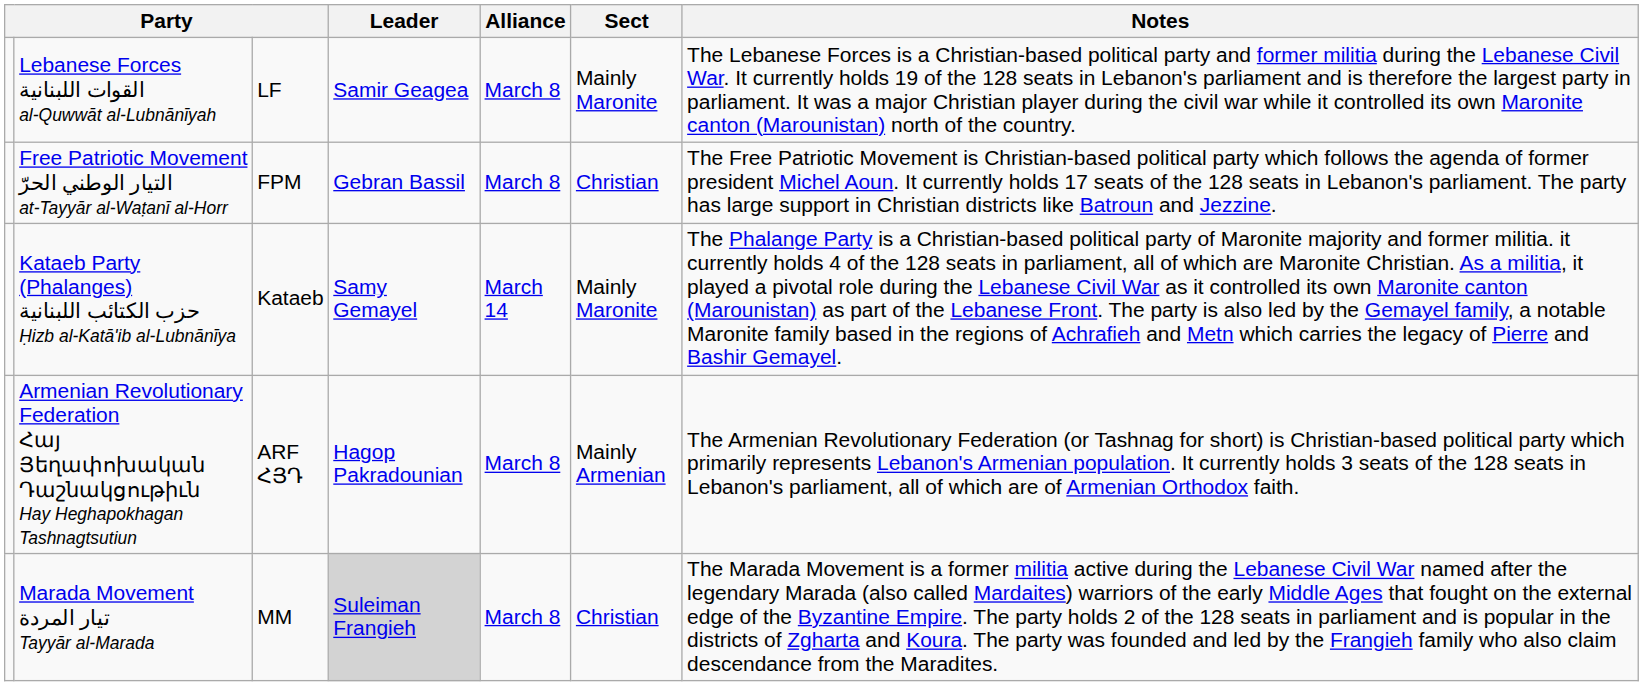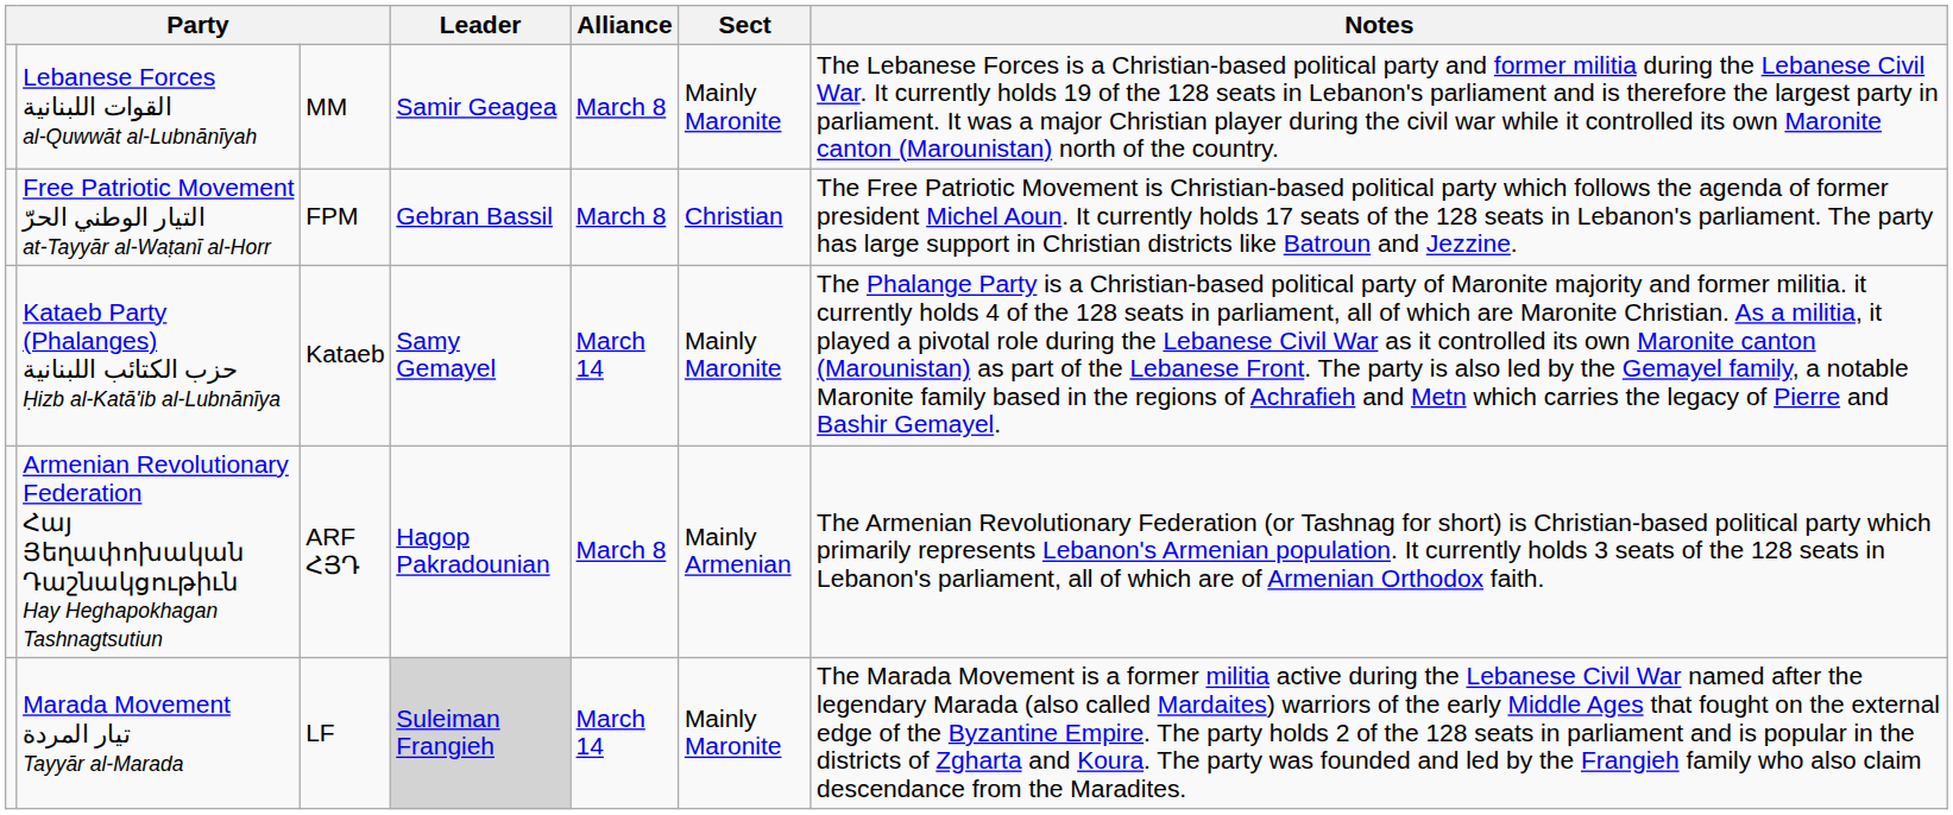Lebanese Forces القوات اللبنانية al-Quwwāt al-Lubnānīyah | column 3: LF -> MM
Marada Movement تيار المردة Tayyār al-Marada | column 3: MM -> LF
Marada Movement تيار المردة Tayyār al-Marada | Alliance: March 8 -> March 14
Marada Movement تيار المردة Tayyār al-Marada | Sect: Christian -> Mainly Maronite
